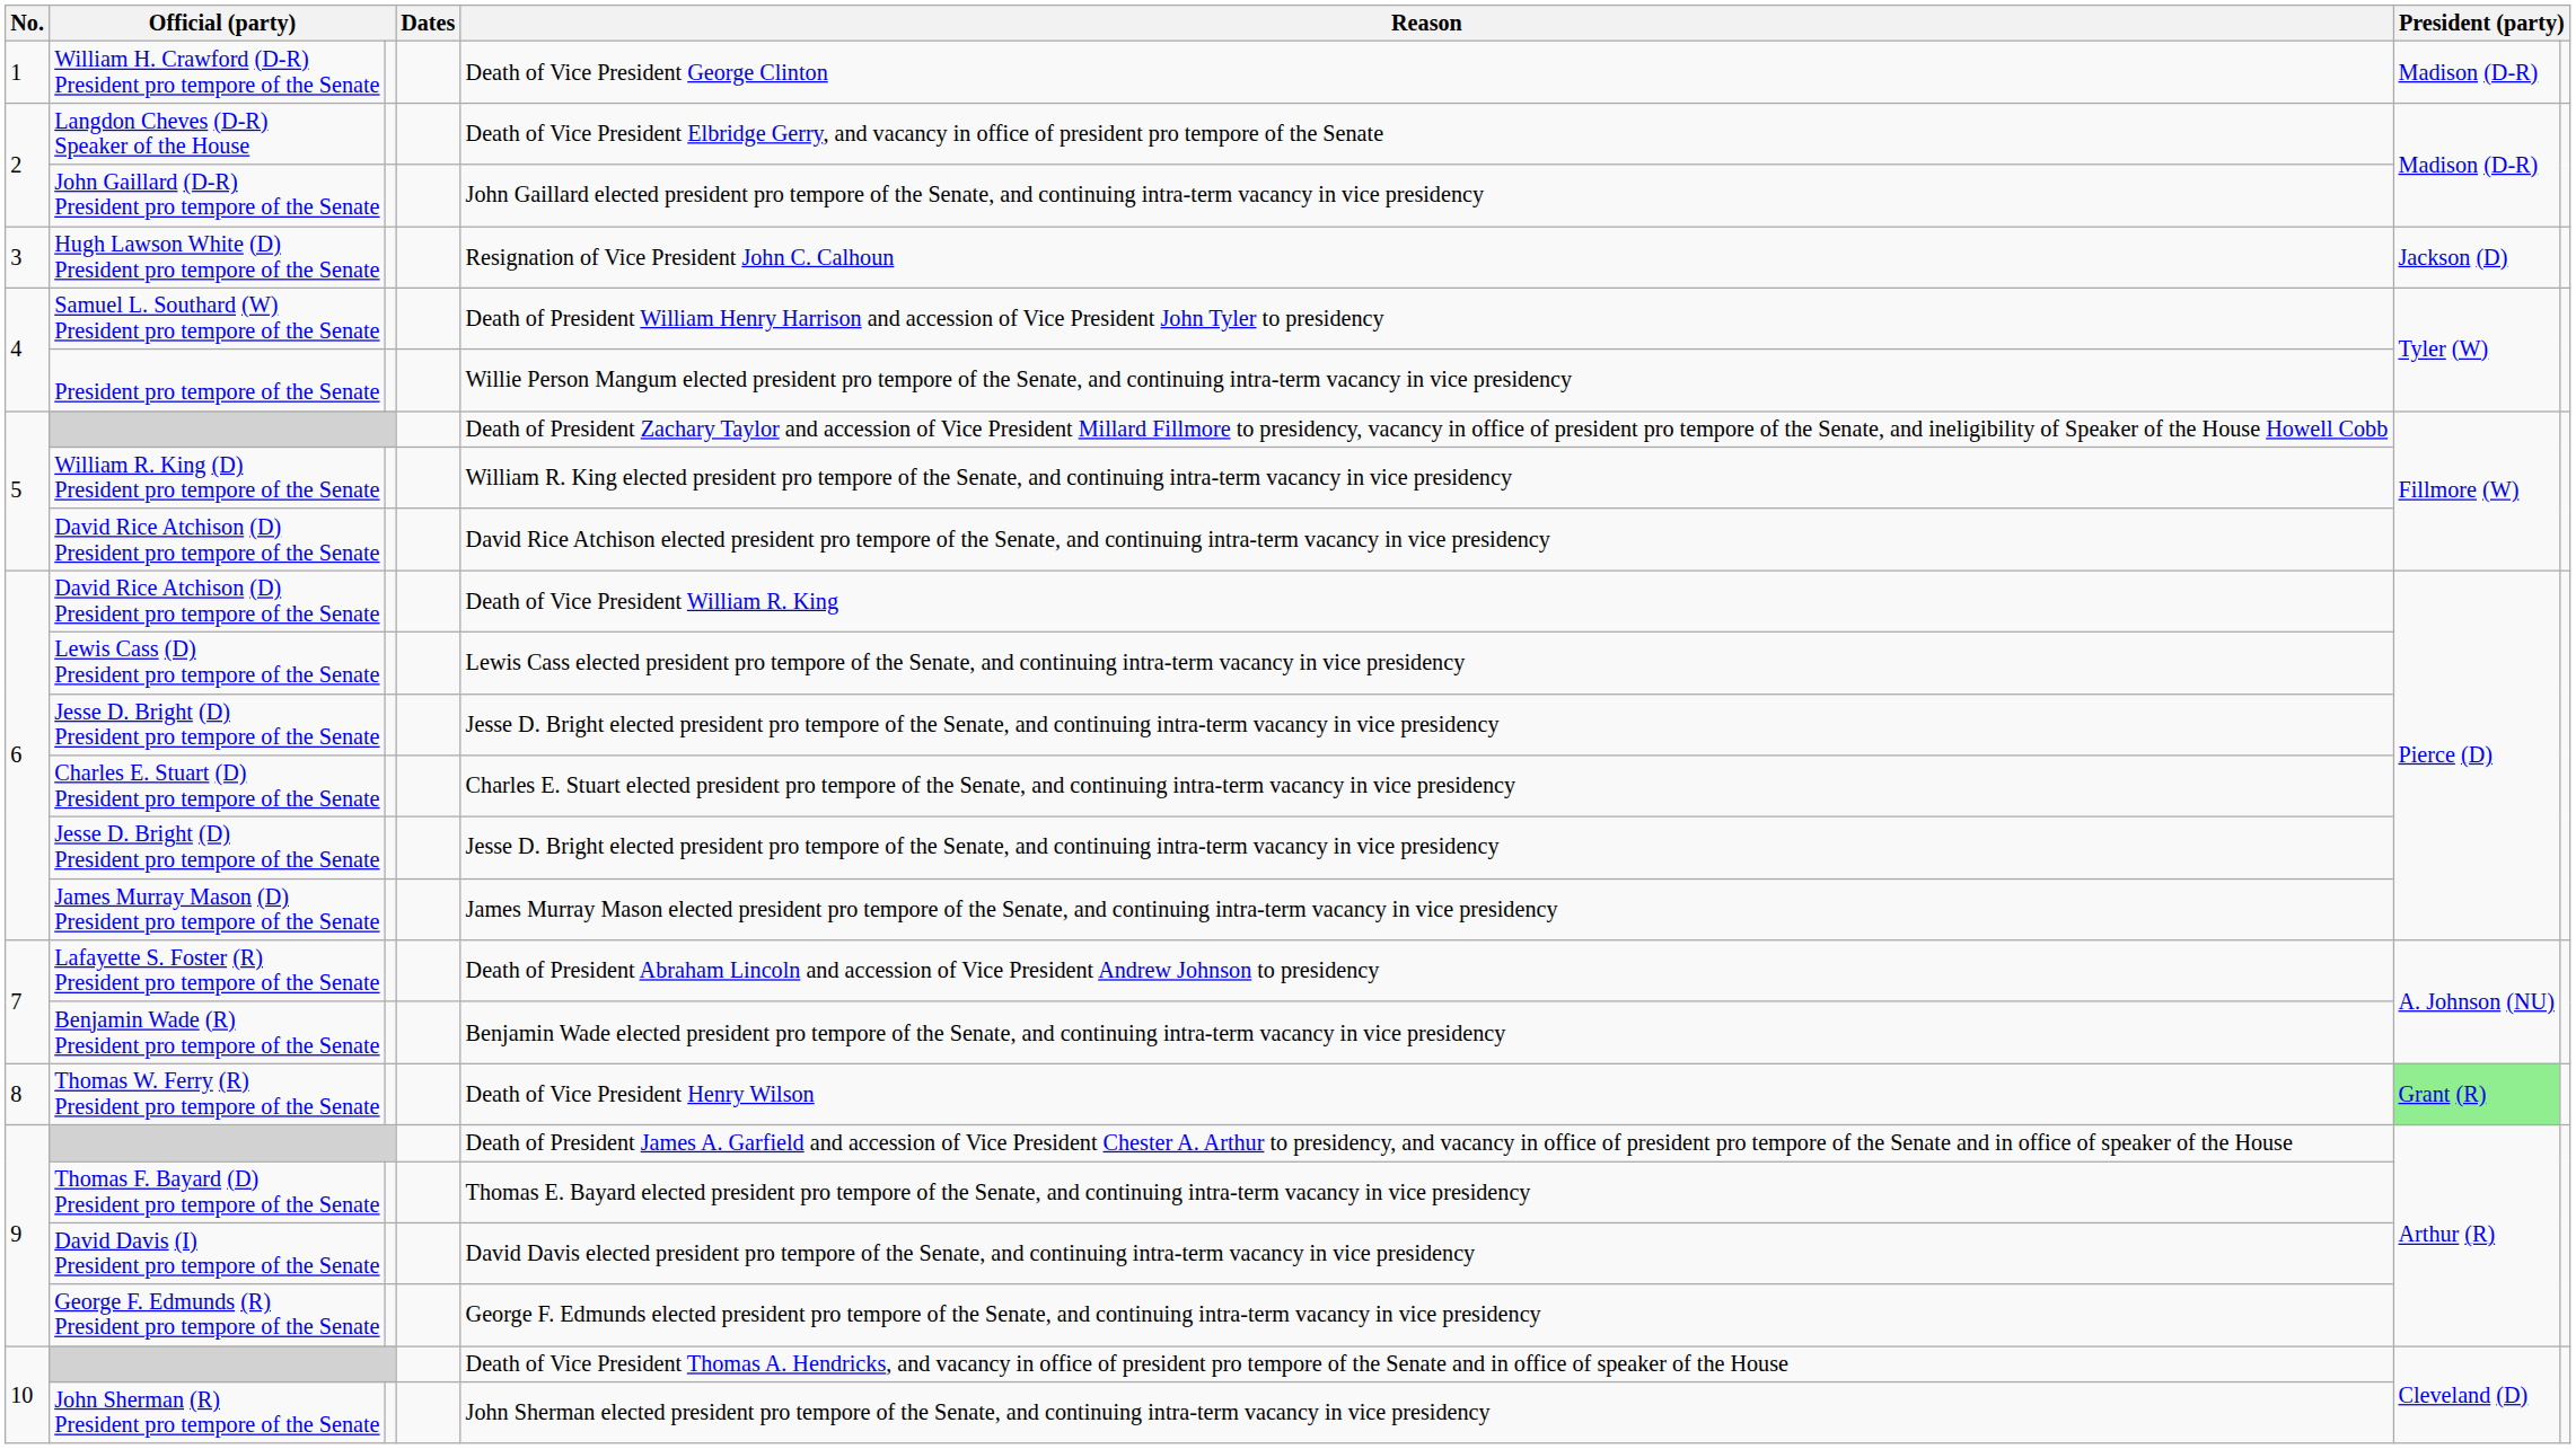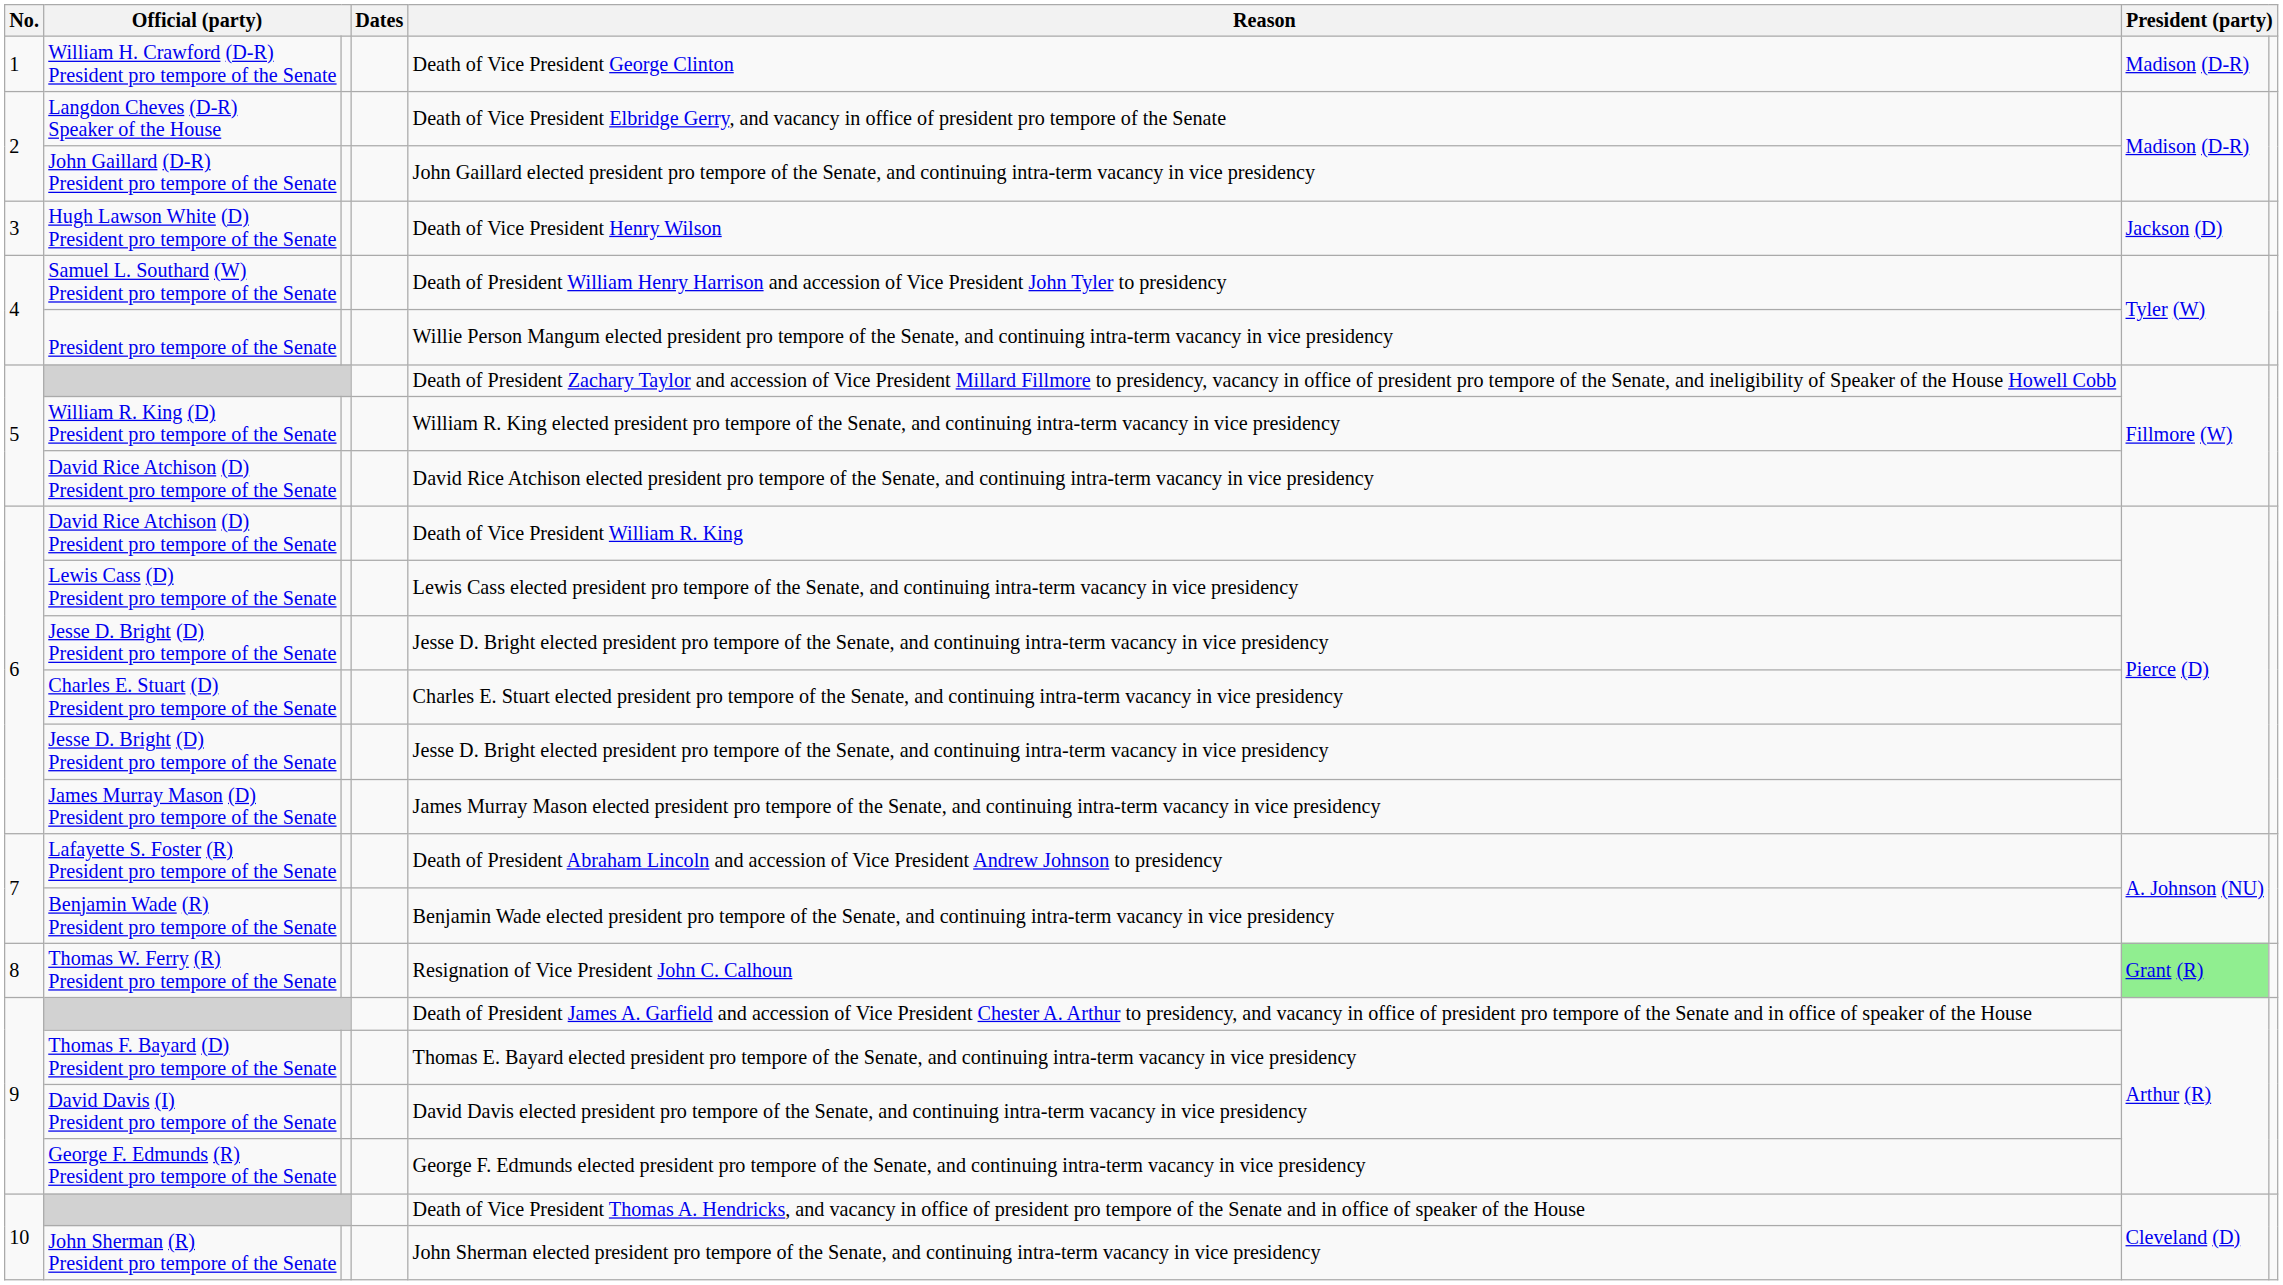Hugh Lawson White (D) President pro tempore of the Senate | Reason: Resignation of Vice President John C. Calhoun -> Death of Vice President Henry Wilson
Thomas W. Ferry (R) President pro tempore of the Senate | Reason: Death of Vice President Henry Wilson -> Resignation of Vice President John C. Calhoun
